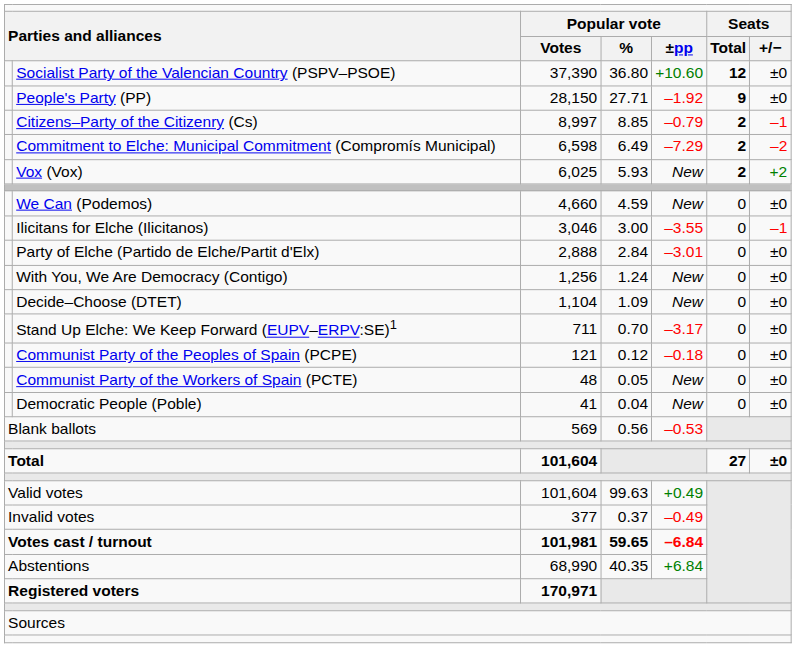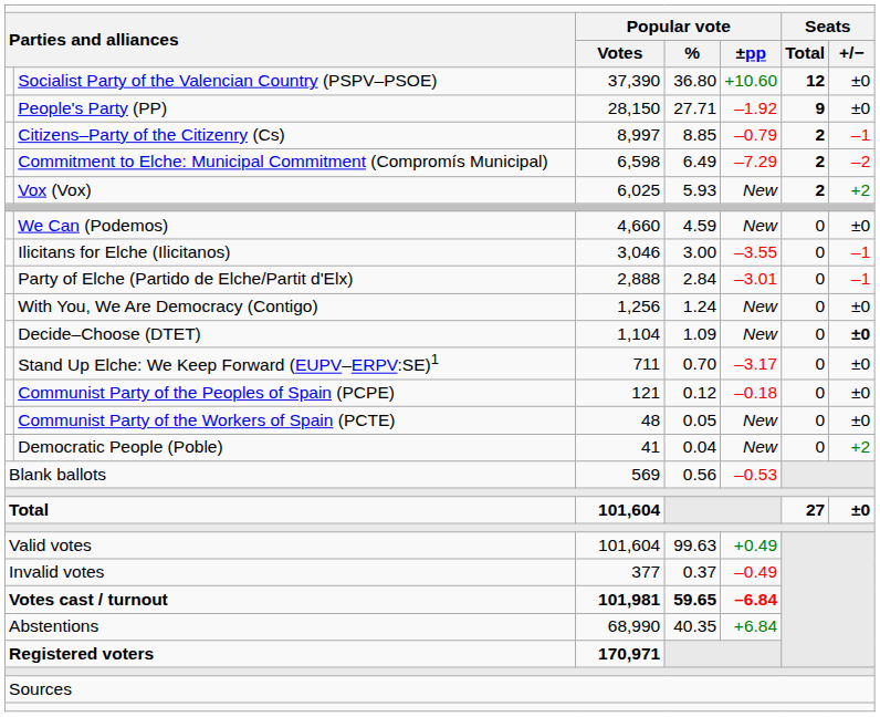Party of Elche (Partido de Elche/Partit d'Elx) | column 7: ±0 -> –1
Decide–Choose (DTET) | column 7: normal -> bold
Democratic People (Poble) | column 7: ±0 -> +2
